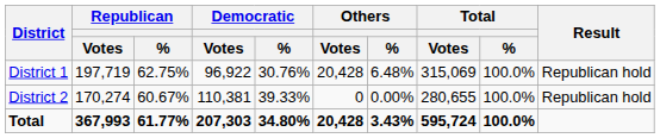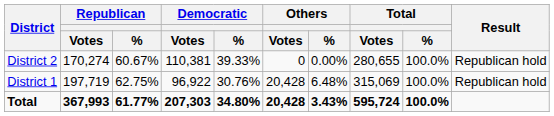rows swapped: District 1 <-> District 2
